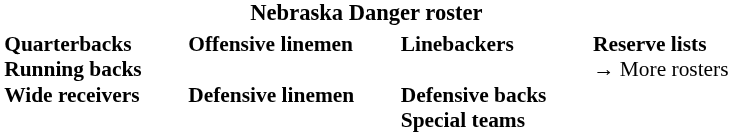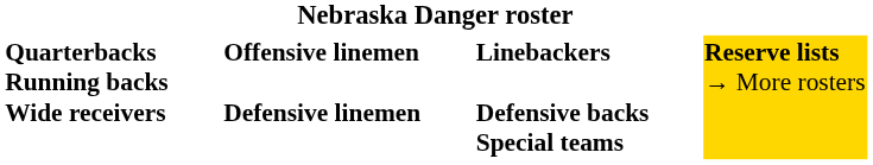Quarterbacks Running backs Wide receivers | column 4: no background -> gold background
